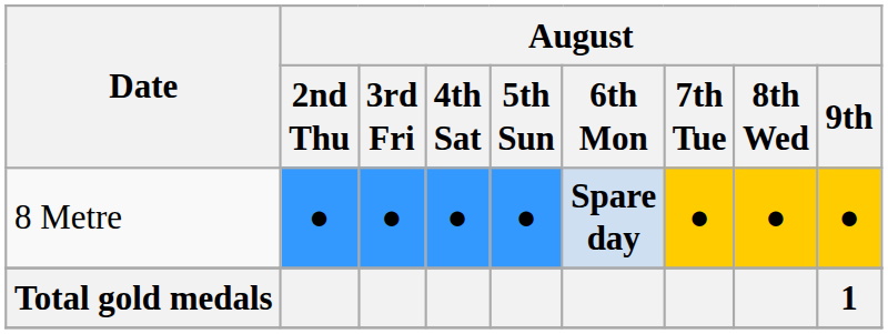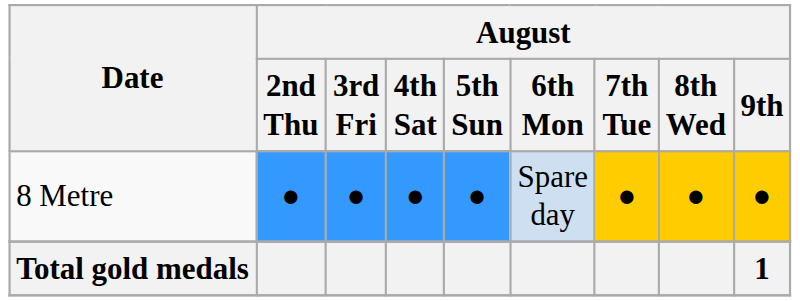8 Metre | August / 6th Mon: bold -> normal
